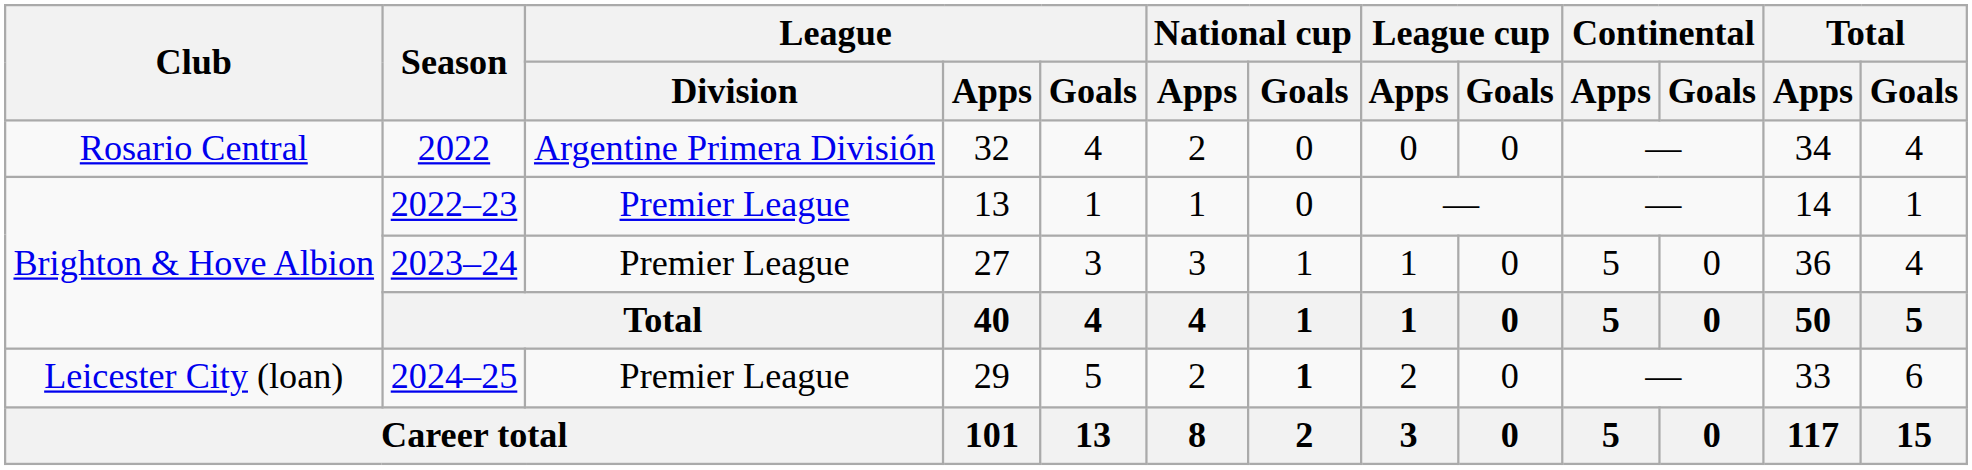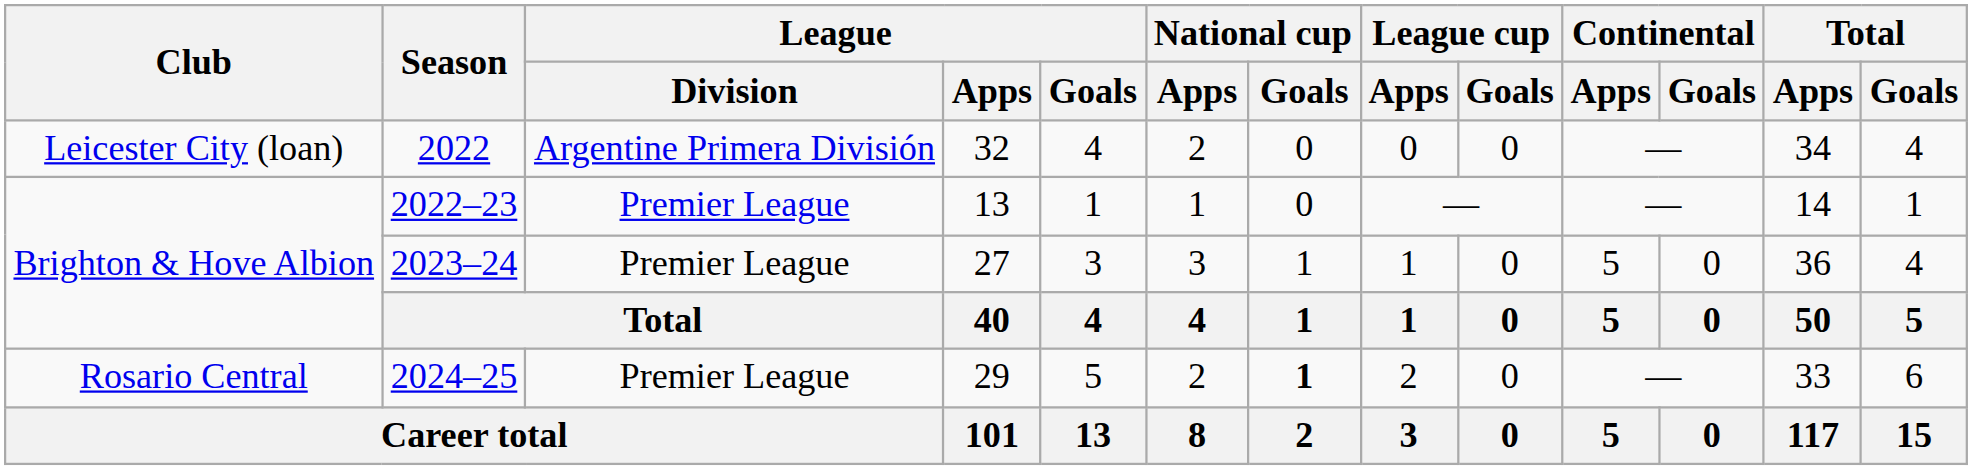2022 | Club: Rosario Central -> Leicester City (loan)
2024–25 | Club: Leicester City (loan) -> Rosario Central
